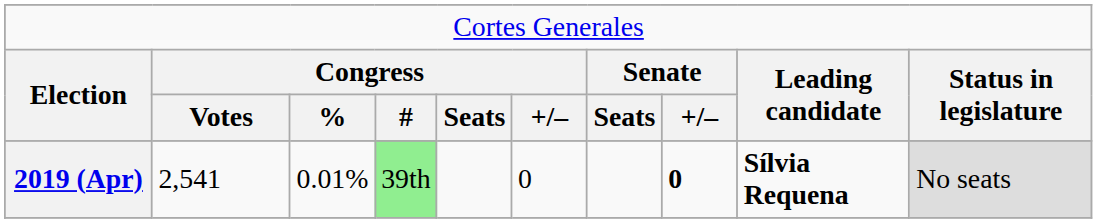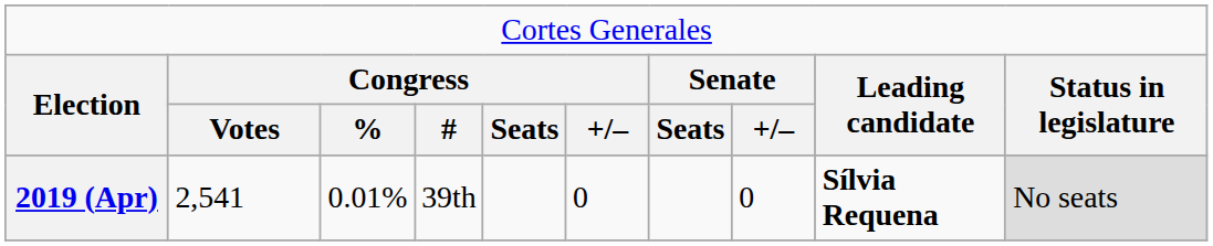2019 (Apr) | column 4: lightgreen background -> no background
2019 (Apr) | column 8: bold -> normal
